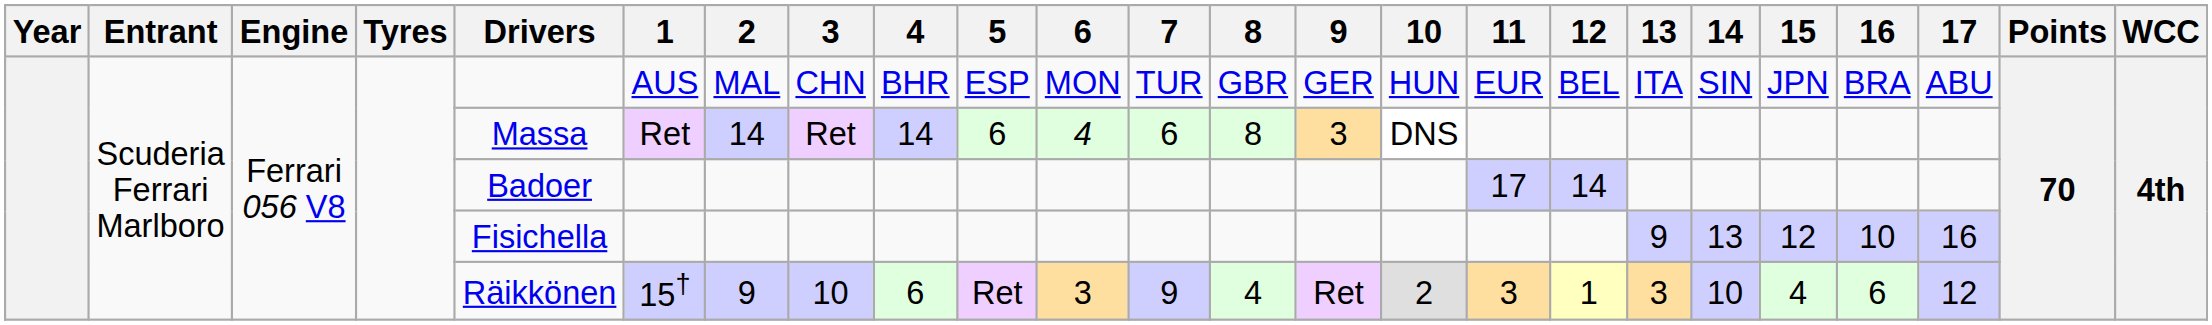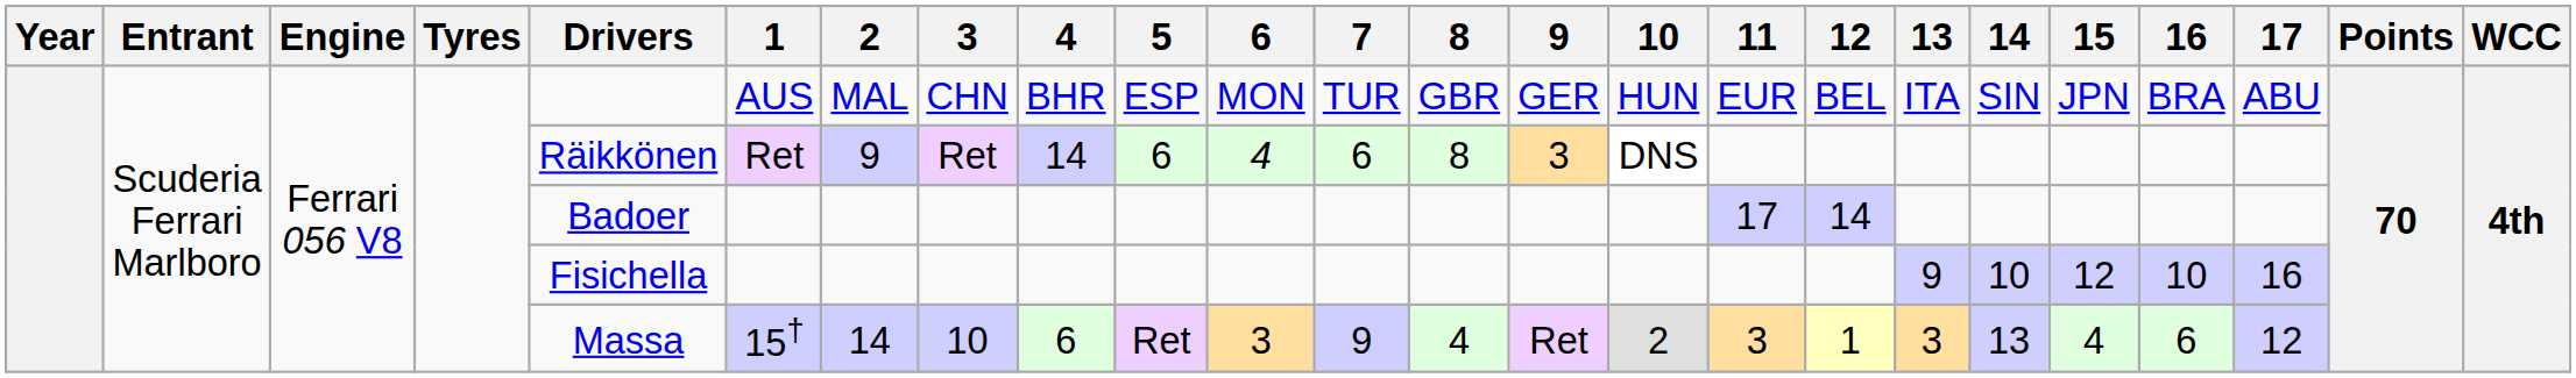row 3 | Drivers: Massa -> Räikkönen
row 3 | 2: 14 -> 9
row 5 | 14: 13 -> 10
row 6 | Drivers: Räikkönen -> Massa
row 6 | 2: 9 -> 14
row 6 | 14: 10 -> 13
